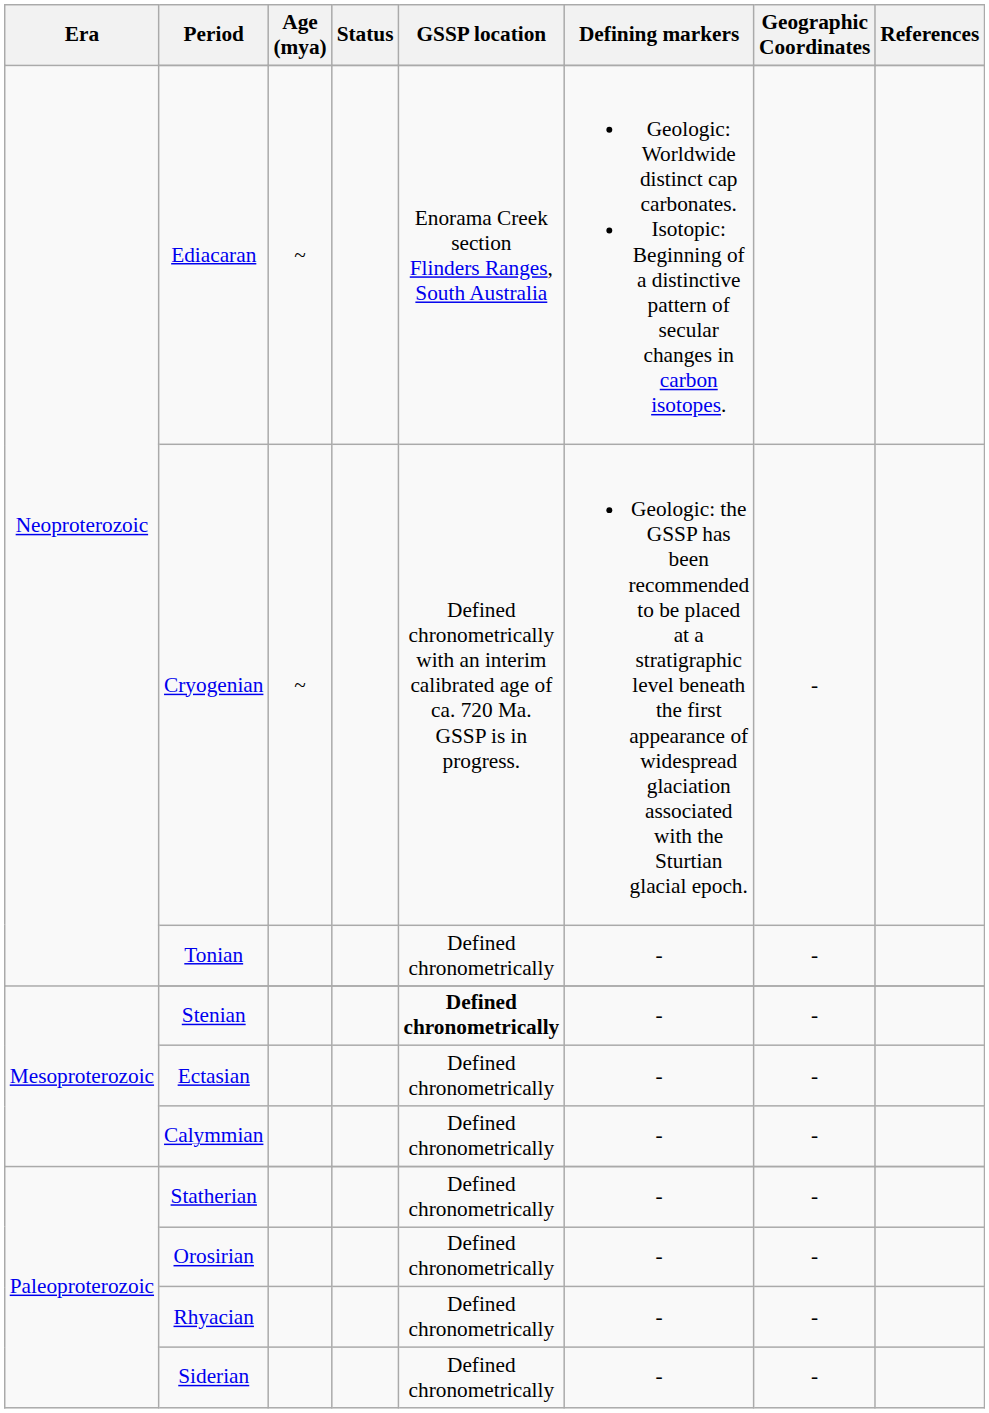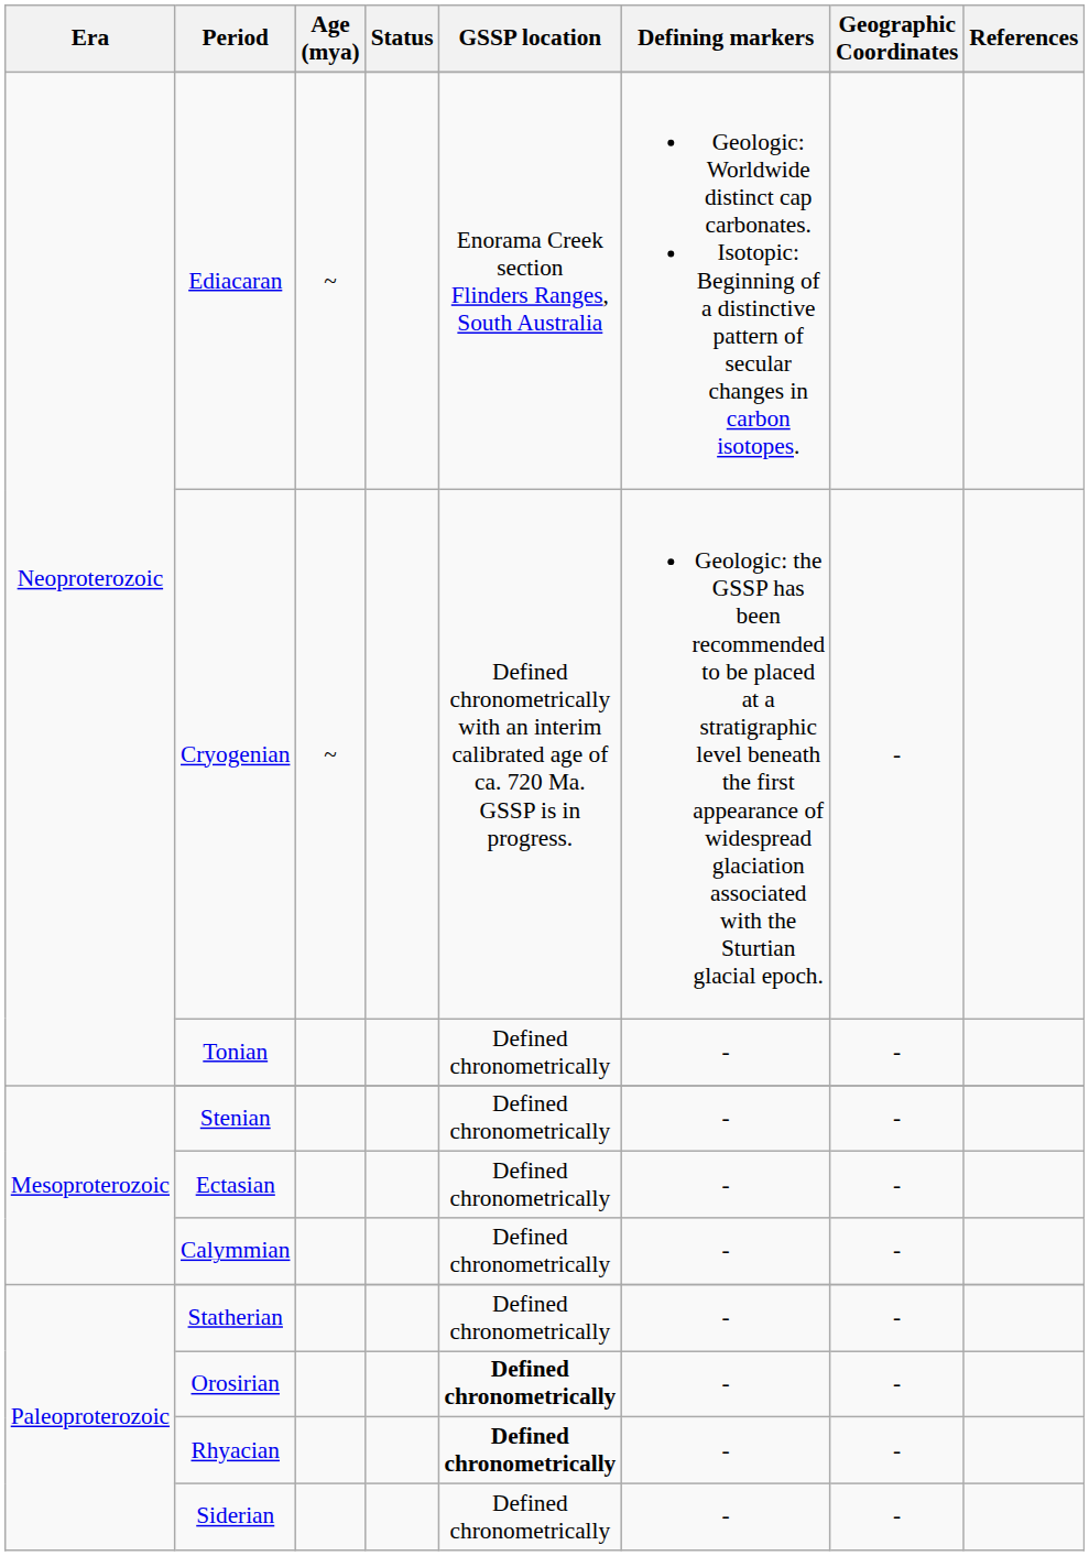Stenian | GSSP location: bold -> normal
Orosirian | GSSP location: normal -> bold
Rhyacian | GSSP location: normal -> bold
